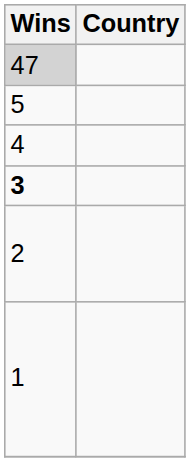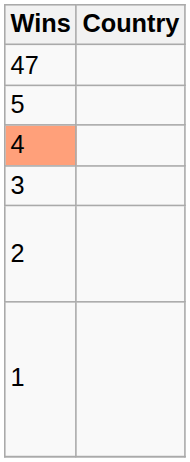47 | Wins: lightgrey background -> no background
4 | Wins: no background -> lightsalmon background
3 | Wins: bold -> normal
